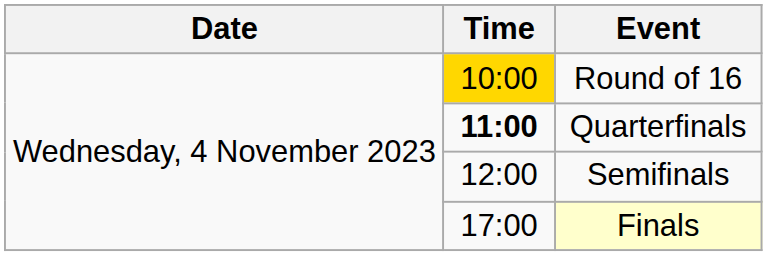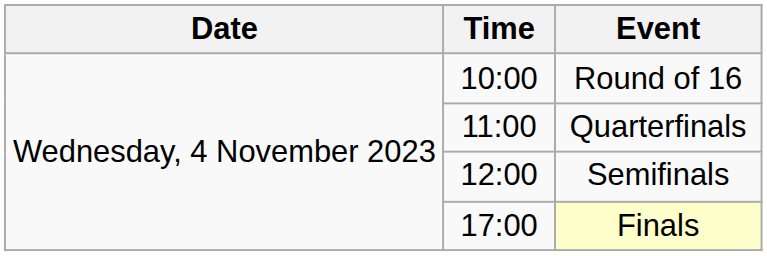Round of 16 | Time: gold background -> no background
Quarterfinals | Time: bold -> normal
